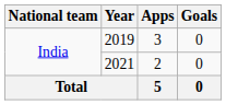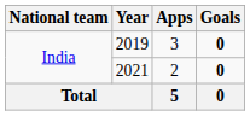2019 | Goals: normal -> bold
2021 | Goals: normal -> bold
